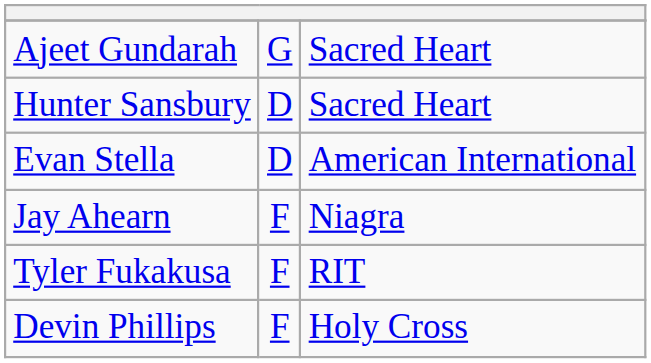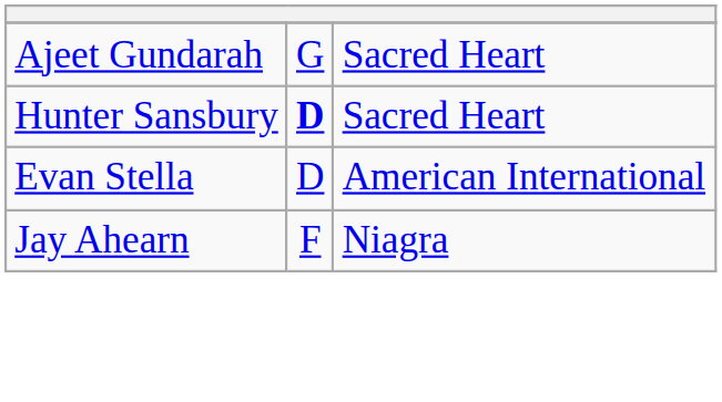Hunter Sansbury | column 2: normal -> bold
- row: Tyler Fukakusa | F | RIT
- row: Devin Phillips | F | Holy Cross
